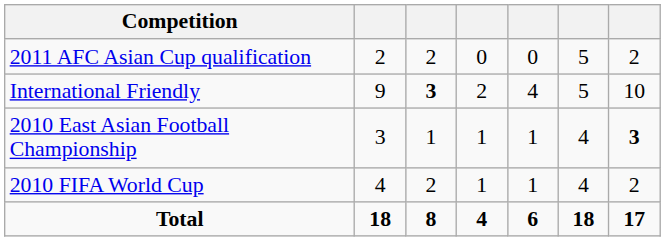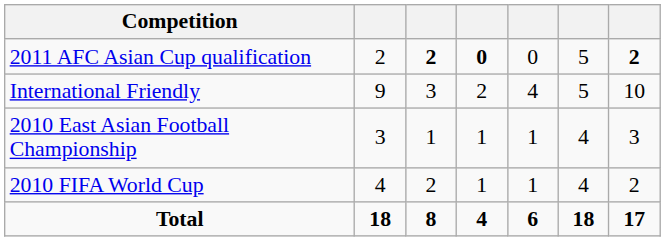2011 AFC Asian Cup qualification | column 3: normal -> bold
2011 AFC Asian Cup qualification | column 4: normal -> bold
2011 AFC Asian Cup qualification | column 7: normal -> bold
International Friendly | column 3: bold -> normal
2010 East Asian Football Championship | column 7: bold -> normal
